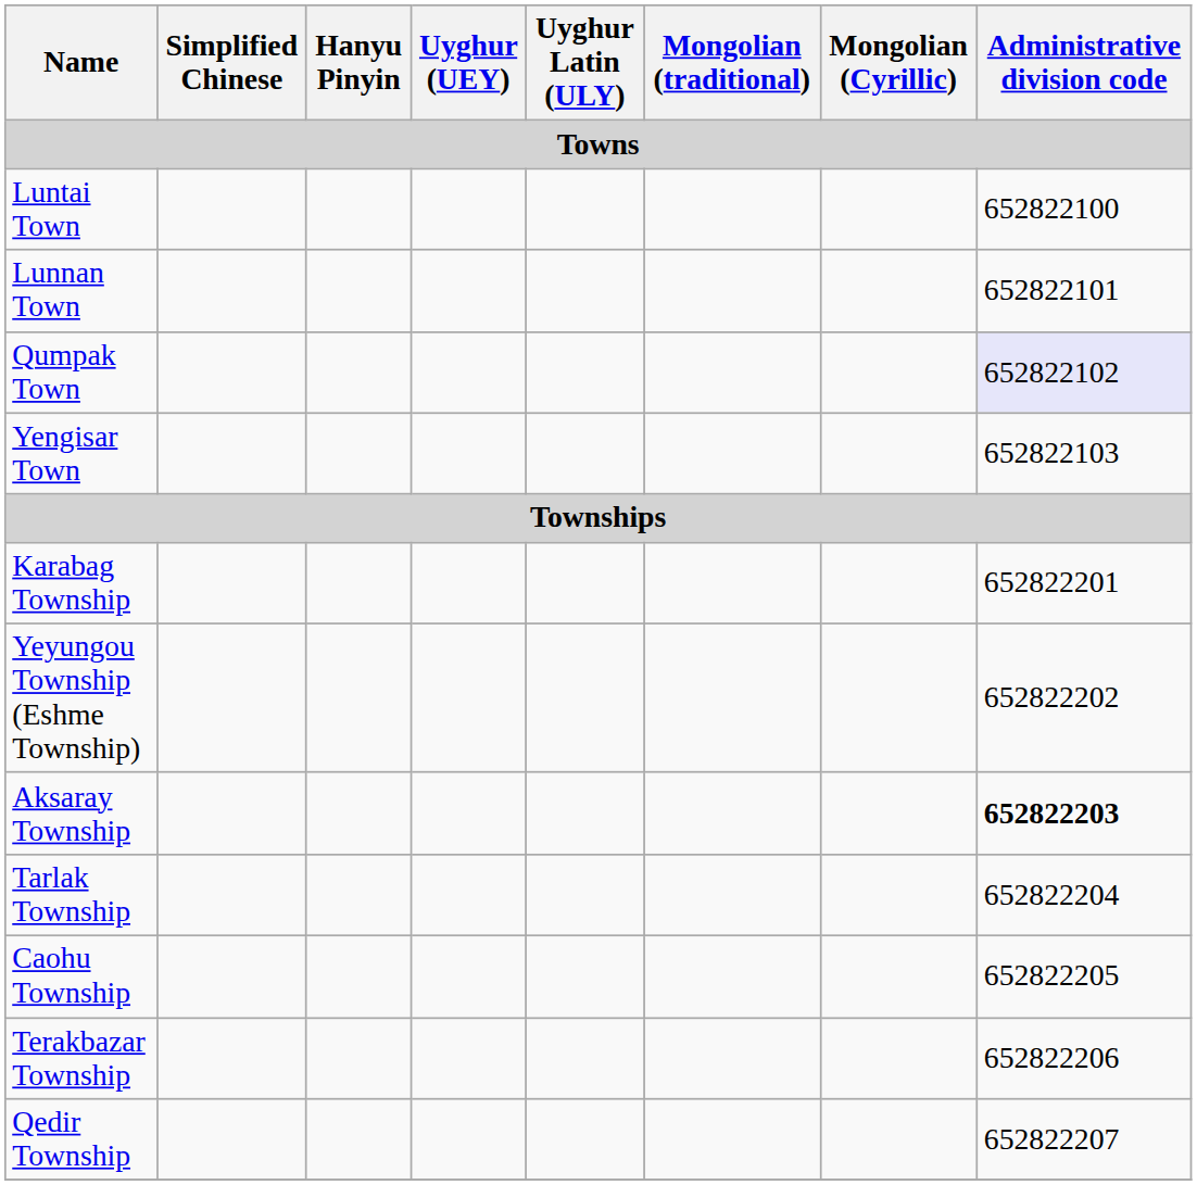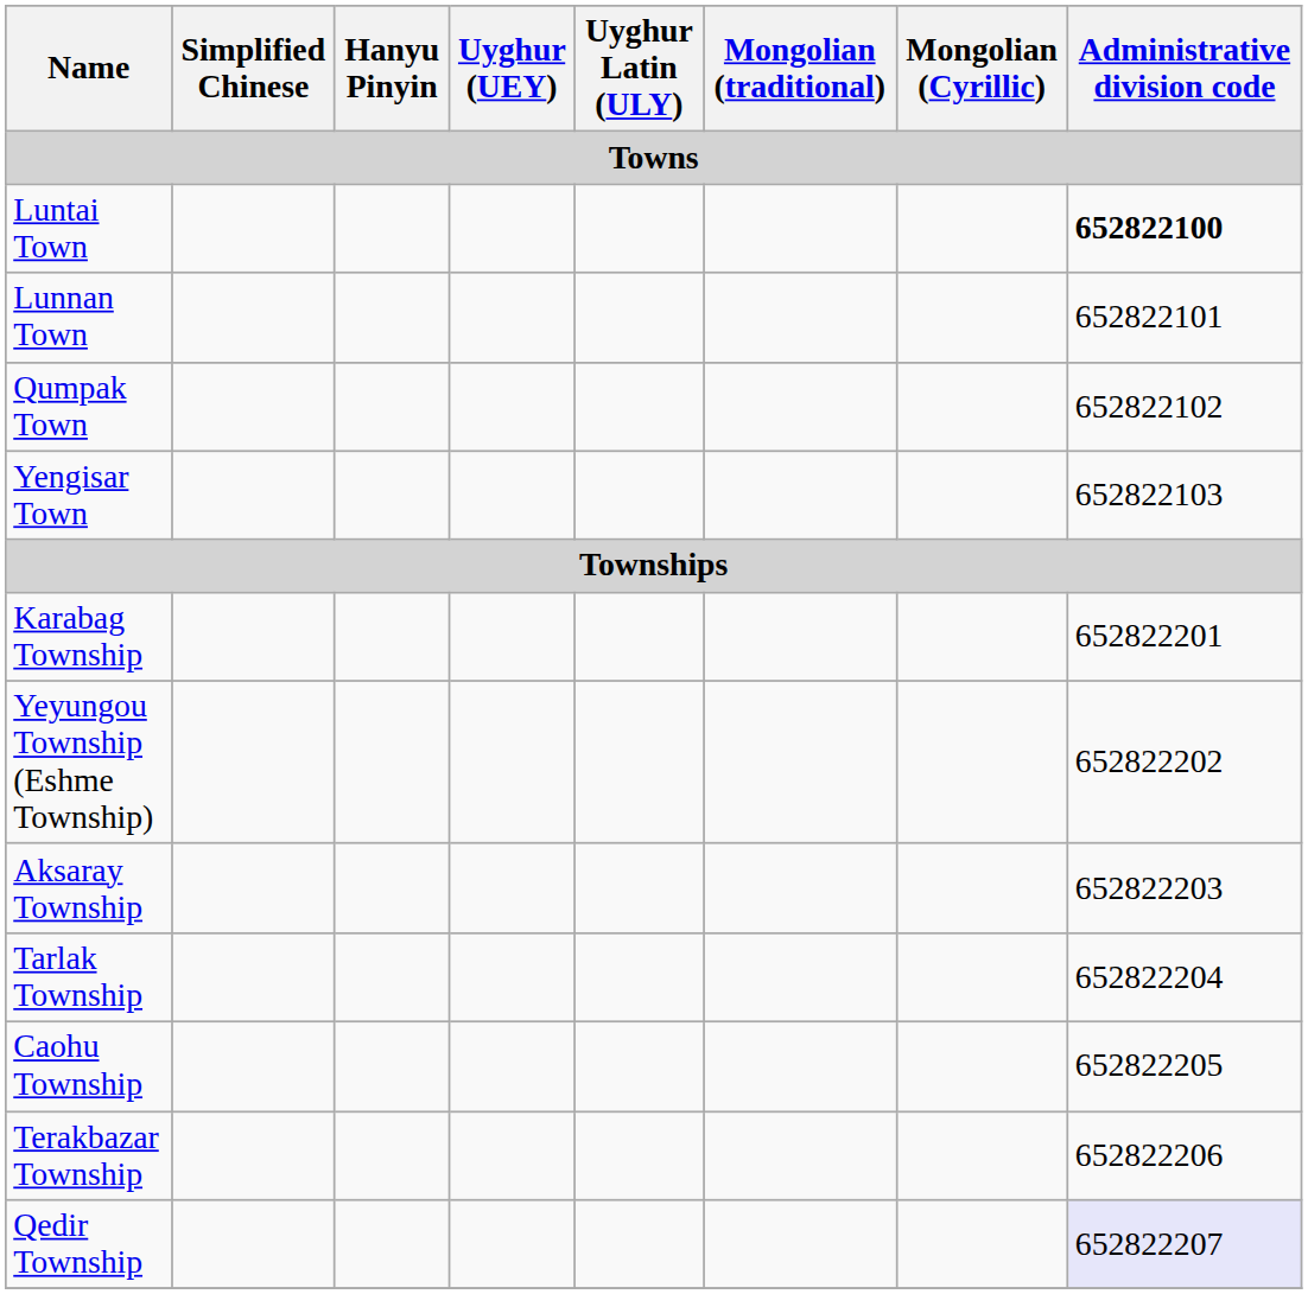Luntai Town | Administrative division code: normal -> bold
Qumpak Town | Administrative division code: lavender background -> no background
Aksaray Township | Administrative division code: bold -> normal
Qedir Township | Administrative division code: no background -> lavender background
